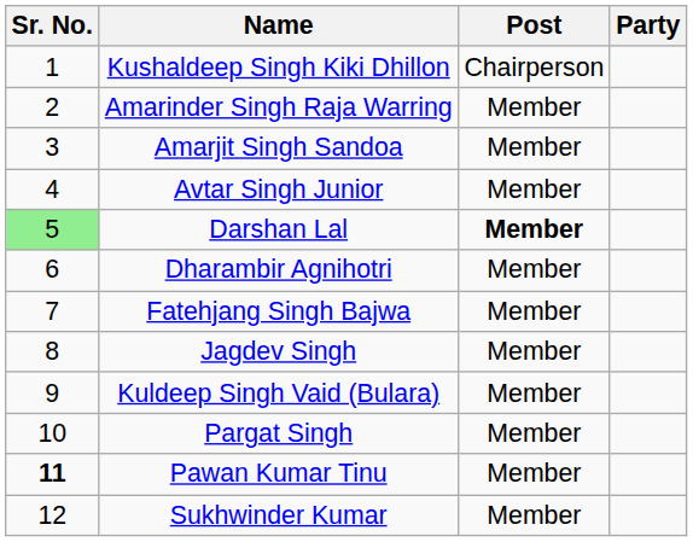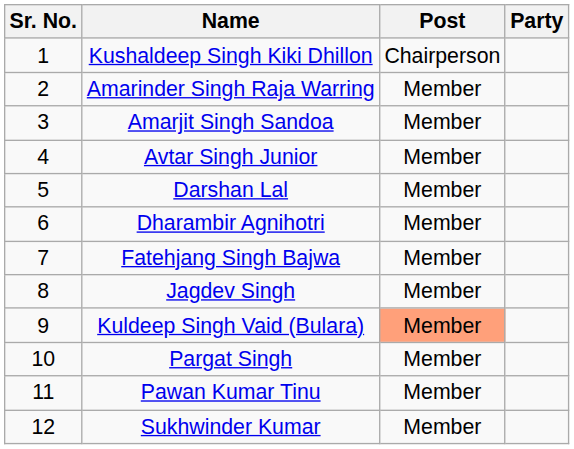Darshan Lal | Sr. No.: lightgreen background -> no background
Darshan Lal | Post: bold -> normal
Kuldeep Singh Vaid (Bulara) | Post: no background -> lightsalmon background
Pawan Kumar Tinu | Sr. No.: bold -> normal
